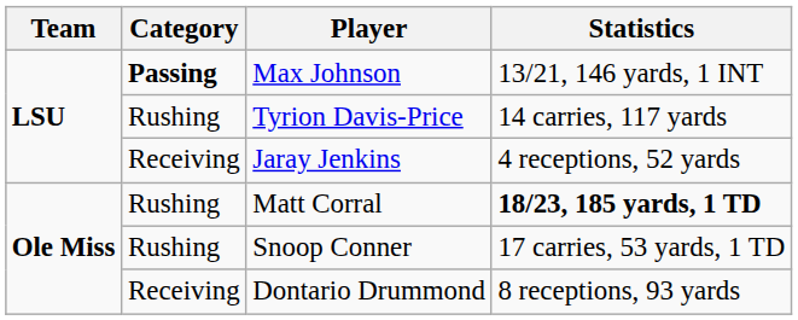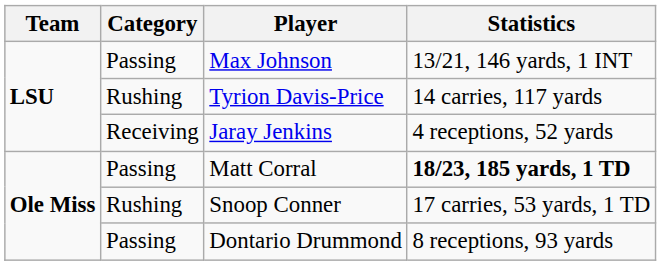Max Johnson | Category: bold -> normal
Matt Corral | Category: Rushing -> Passing
Dontario Drummond | Category: Receiving -> Passing
